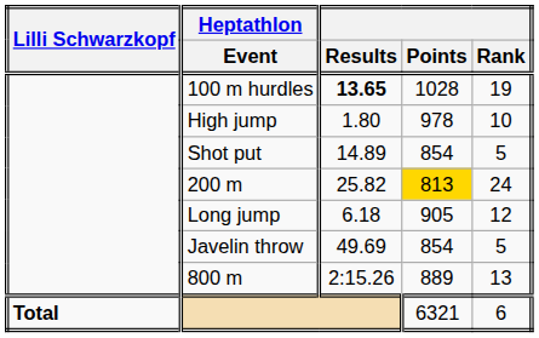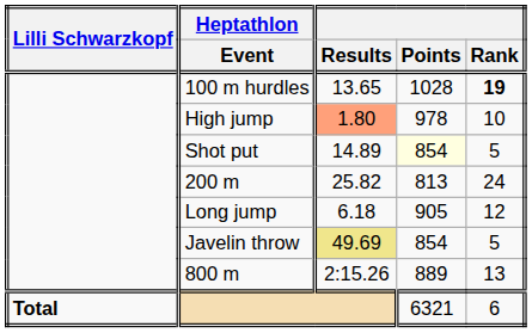100 m hurdles | Results: bold -> normal
100 m hurdles | Rank: normal -> bold
High jump | Results: no background -> lightsalmon background
Shot put | Points: no background -> lightyellow background
200 m | Points: gold background -> no background
Javelin throw | Results: no background -> khaki background
